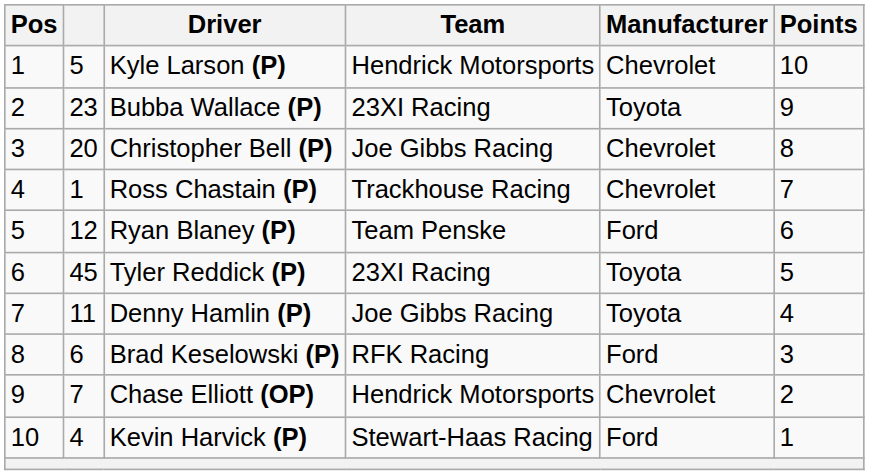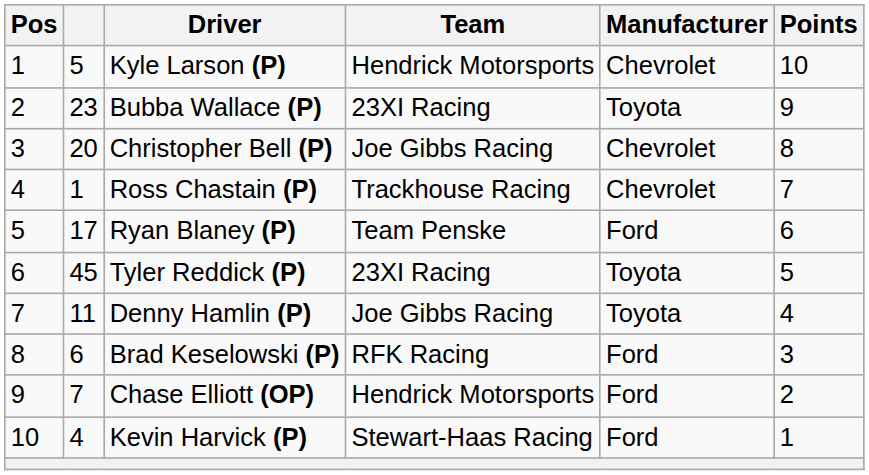Ryan Blaney (P) | column 2: 12 -> 17
Chase Elliott (OP) | Manufacturer: Chevrolet -> Ford
